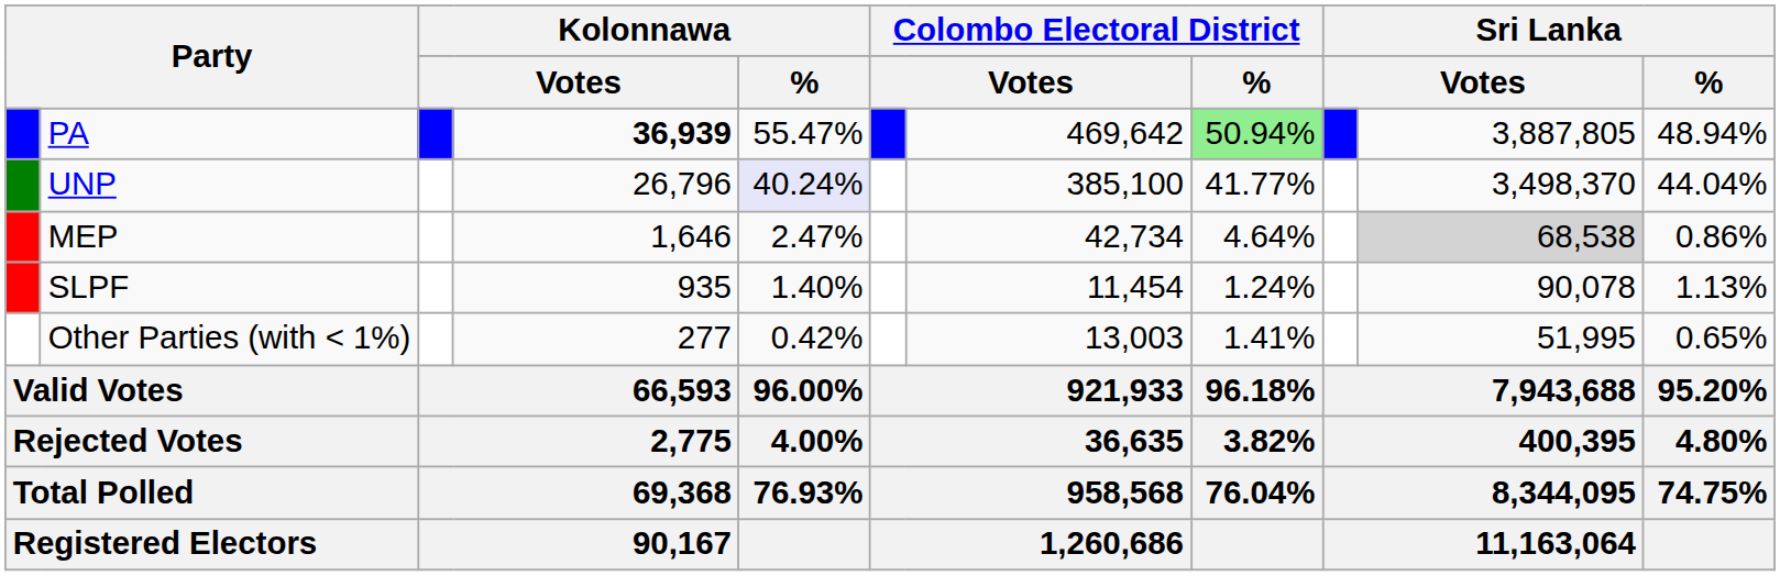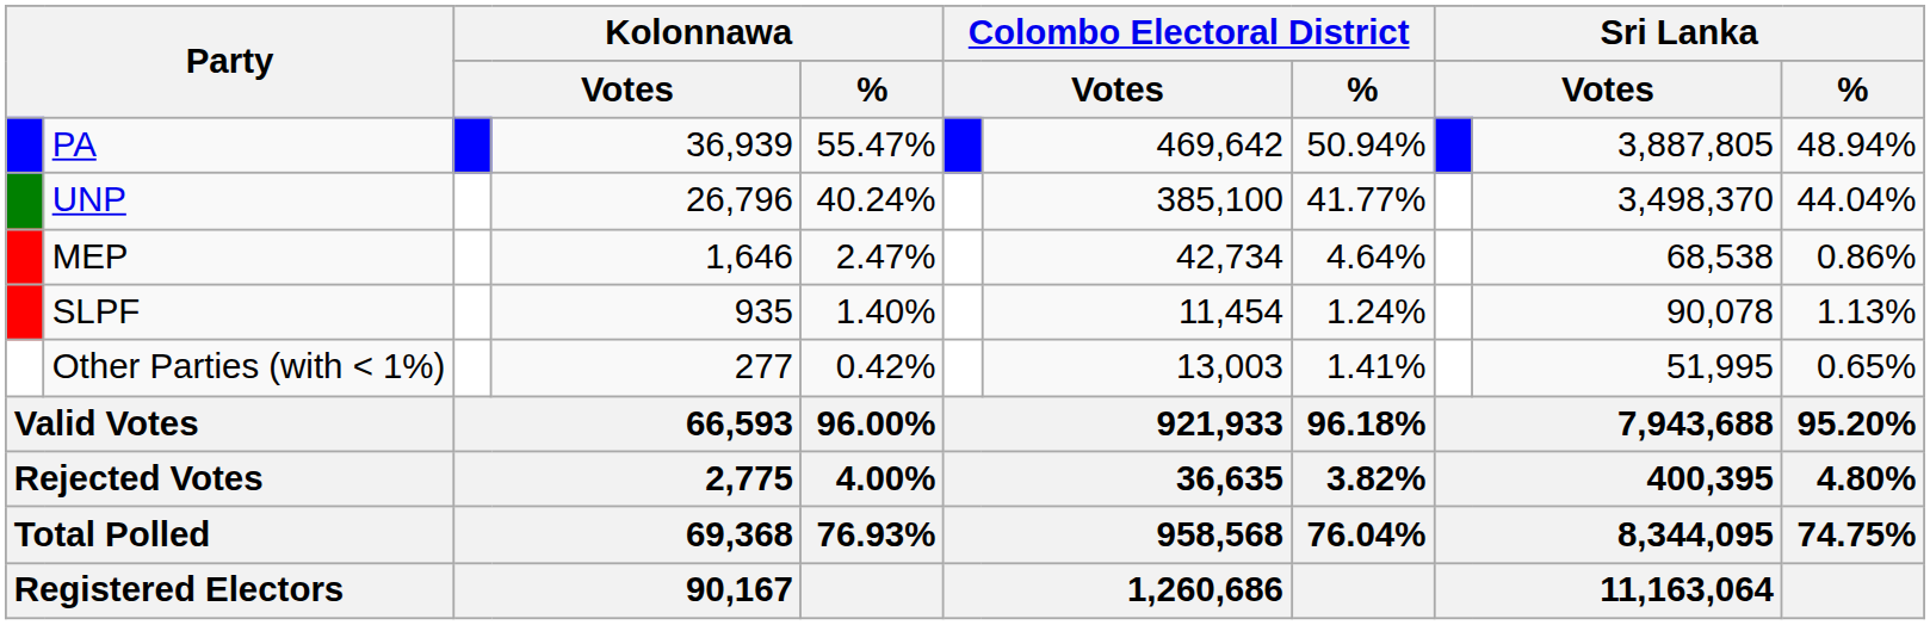PA | column 4: bold -> normal
PA | Colombo Electoral District / %: lightgreen background -> no background
UNP | Kolonnawa / %: lavender background -> no background
MEP | column 10: lightgrey background -> no background
